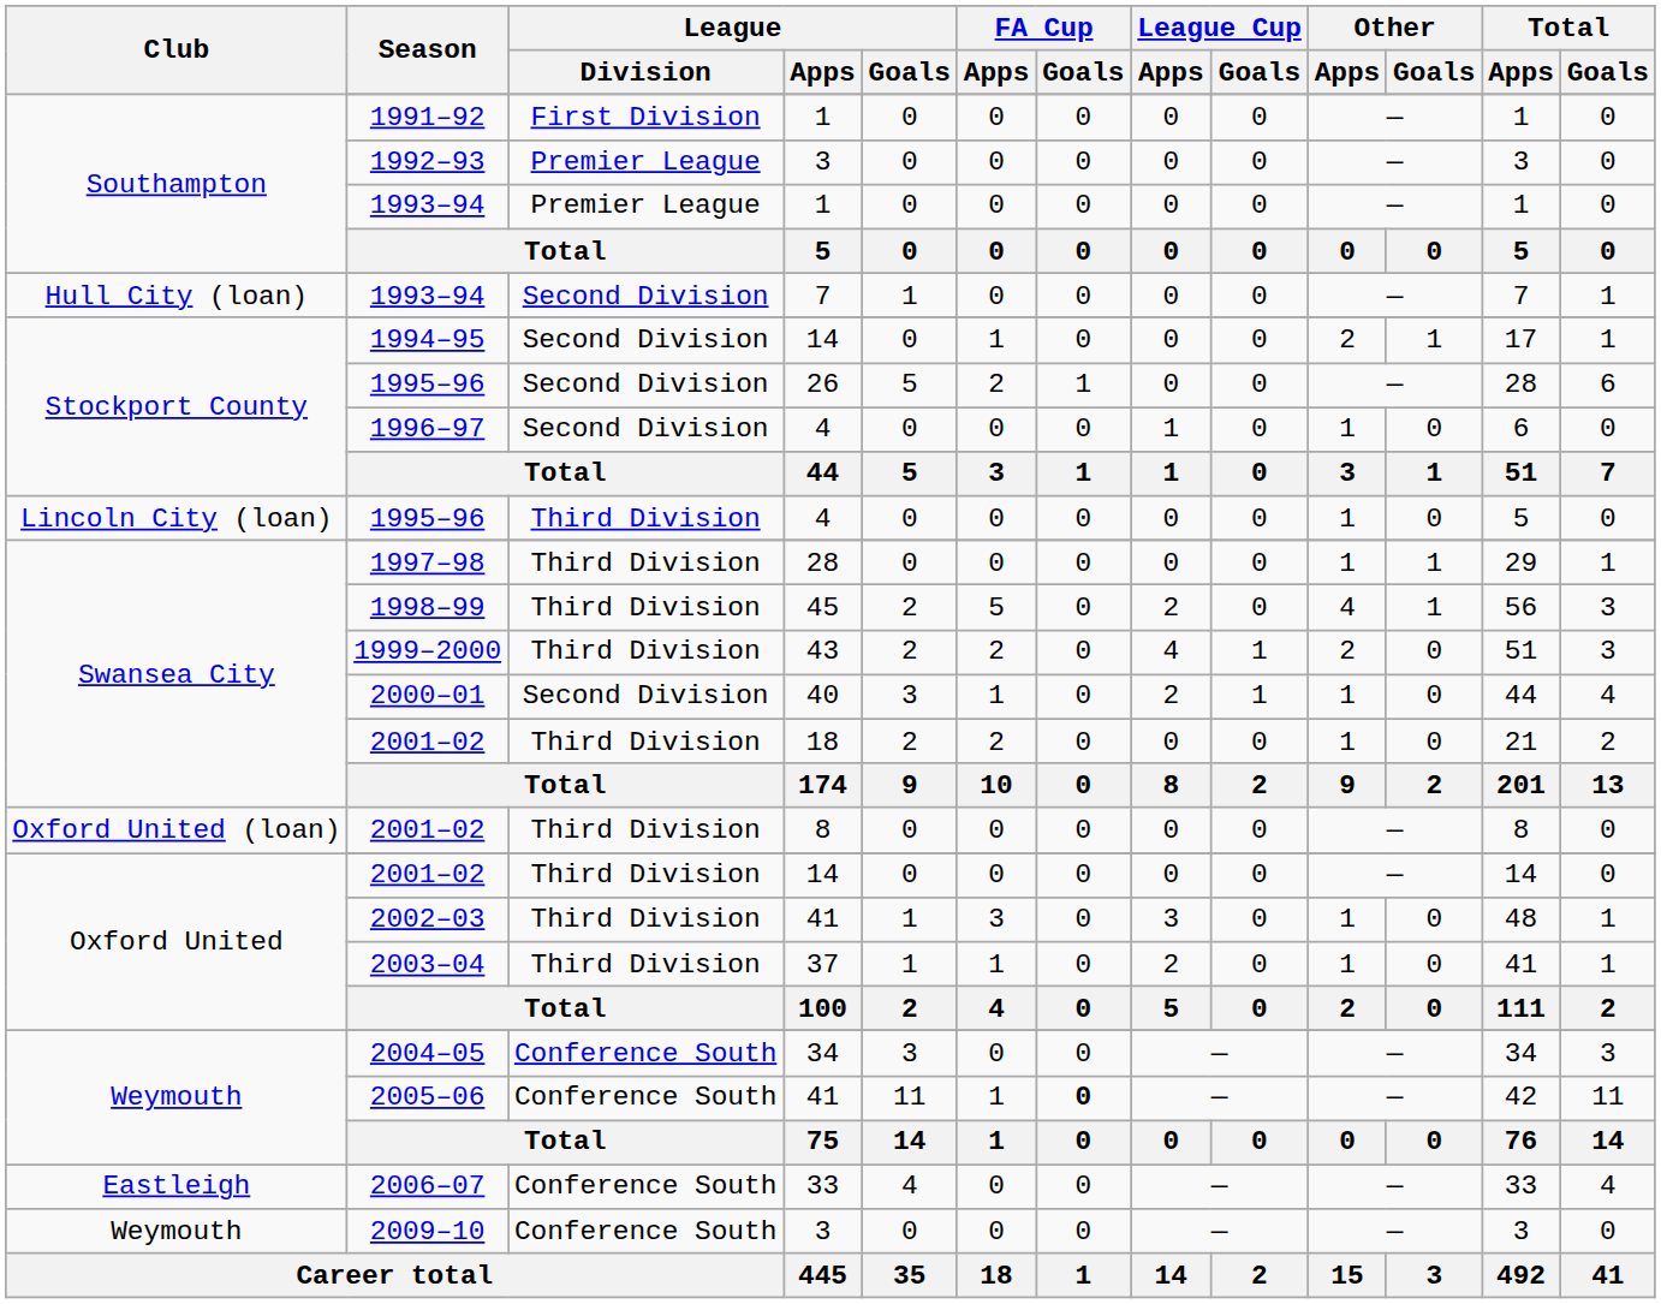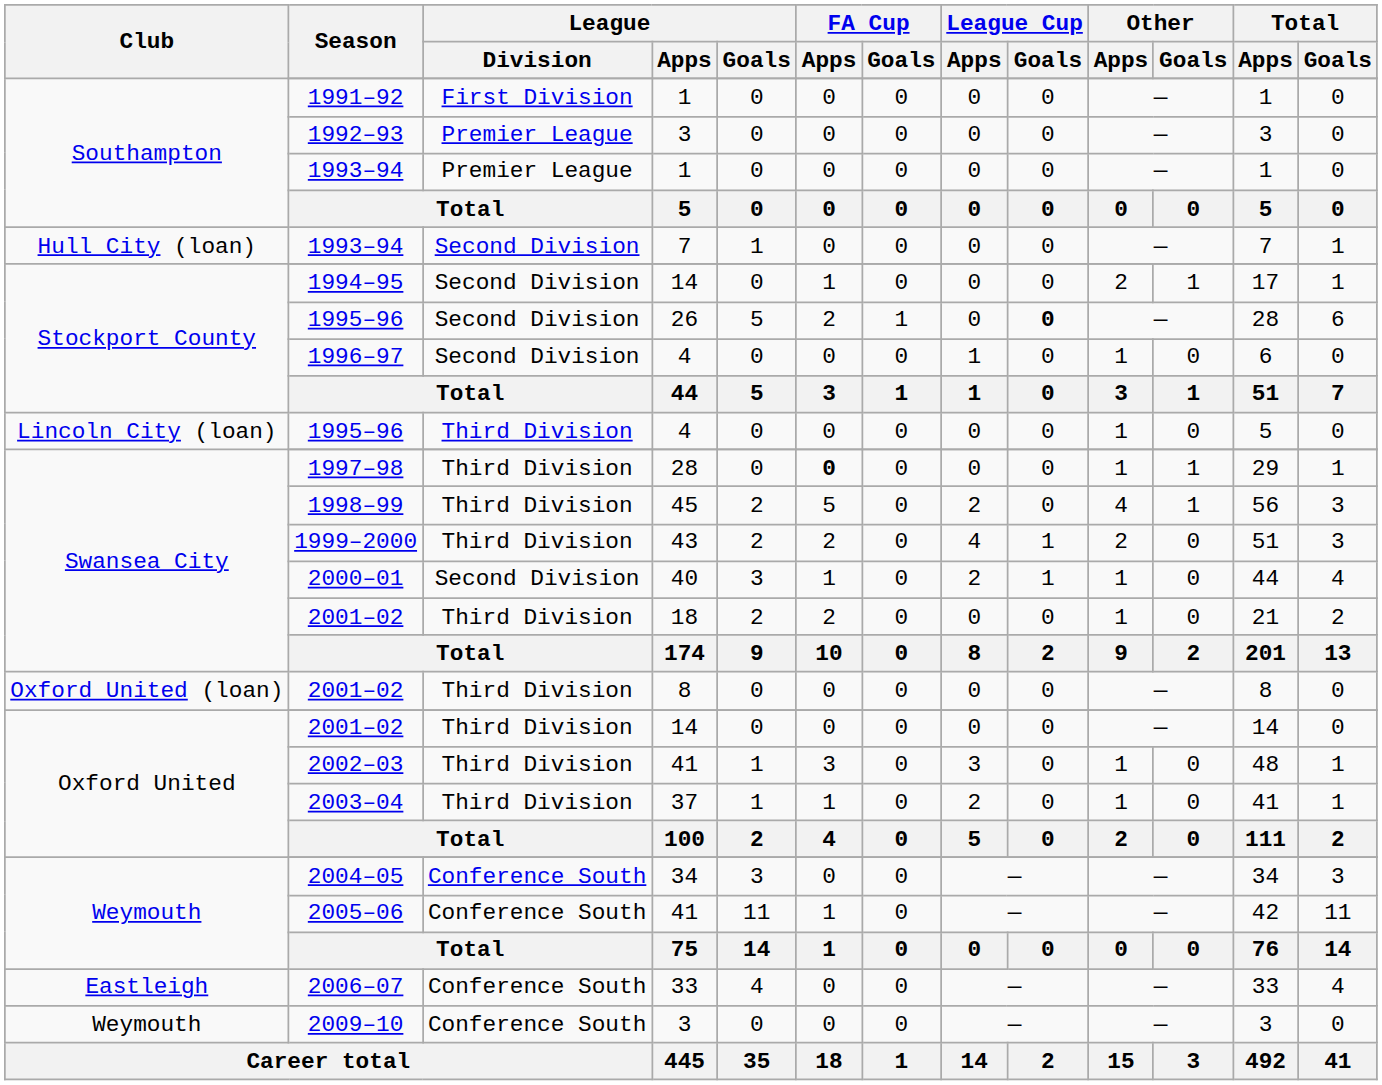Stockport County / 1995–96 | League Cup / Goals: normal -> bold
1997–98 | FA Cup / Apps: normal -> bold
2005–06 | FA Cup / Goals: bold -> normal
